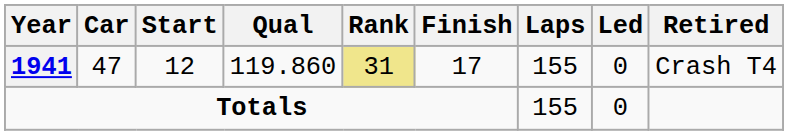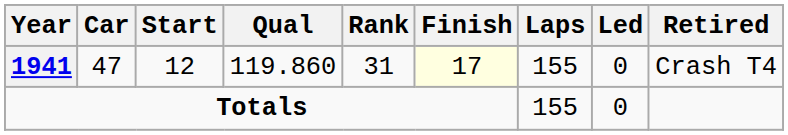1941 | Rank: khaki background -> no background
1941 | Finish: no background -> lightyellow background
